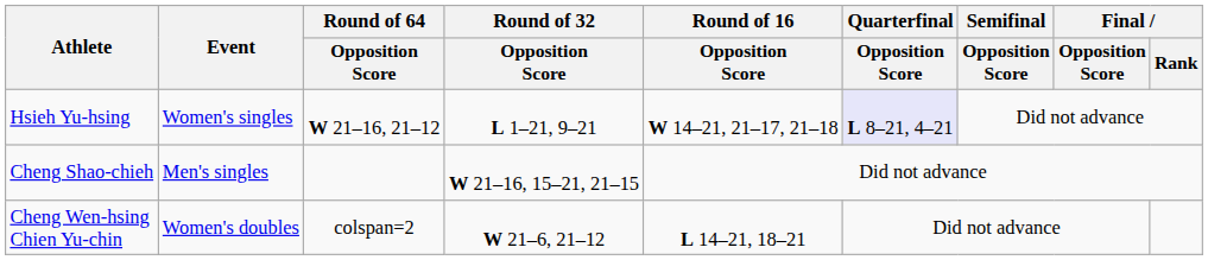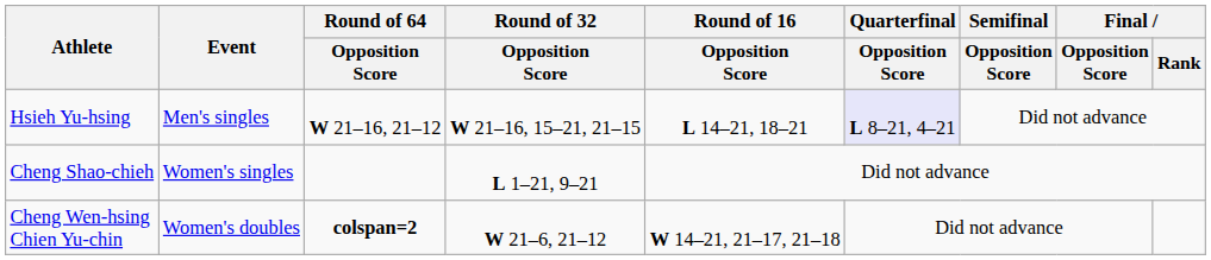Hsieh Yu-hsing | Event: Women's singles -> Men's singles
Hsieh Yu-hsing | Round of 32 / Opposition Score: L 1–21, 9–21 -> W 21–16, 15–21, 21–15
Hsieh Yu-hsing | Round of 16 / Opposition Score: W 14–21, 21–17, 21–18 -> L 14–21, 18–21
Cheng Shao-chieh | Event: Men's singles -> Women's singles
Cheng Shao-chieh | Round of 32 / Opposition Score: W 21–16, 15–21, 21–15 -> L 1–21, 9–21
Cheng Wen-hsing Chien Yu-chin | Round of 64 / Opposition Score: normal -> bold
Cheng Wen-hsing Chien Yu-chin | Round of 16 / Opposition Score: L 14–21, 18–21 -> W 14–21, 21–17, 21–18
